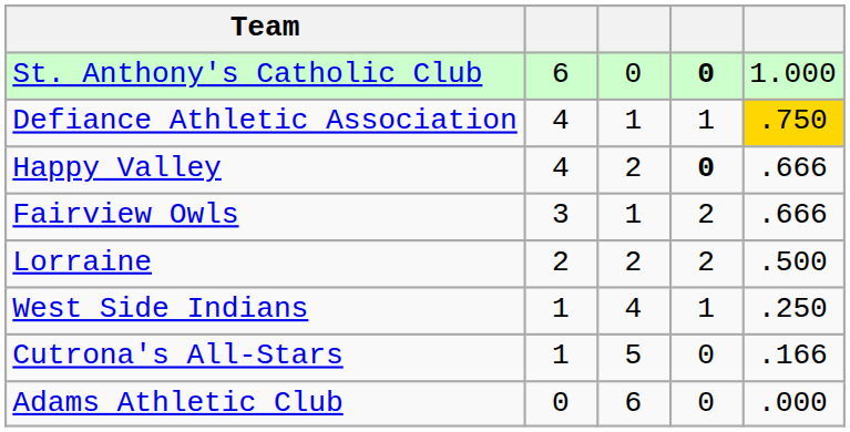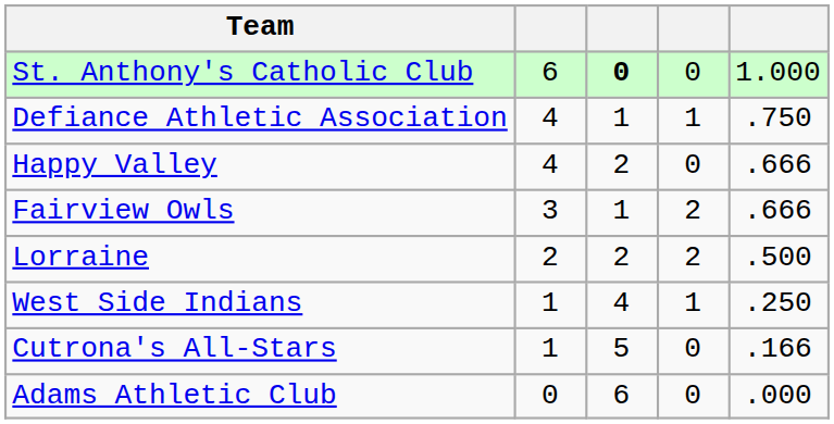St. Anthony's Catholic Club | column 3: normal -> bold
St. Anthony's Catholic Club | column 4: bold -> normal
Defiance Athletic Association | column 5: gold background -> no background
Happy Valley | column 4: bold -> normal
